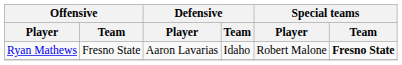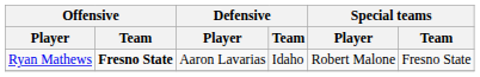Ryan Mathews | Offensive / Team: normal -> bold
Ryan Mathews | Special teams / Team: bold -> normal
